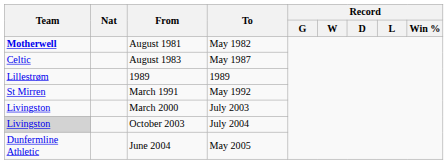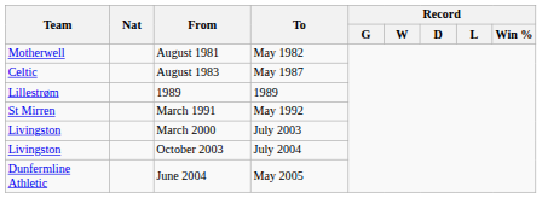August 1981 | Team: bold -> normal
October 2003 | Team: lightgrey background -> no background
